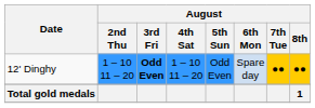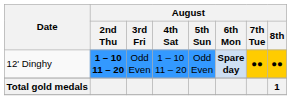12' Dinghy | August / 2nd Thu: normal -> bold
12' Dinghy | August / 3rd Fri: bold -> normal
12' Dinghy | August / 6th Mon: normal -> bold
